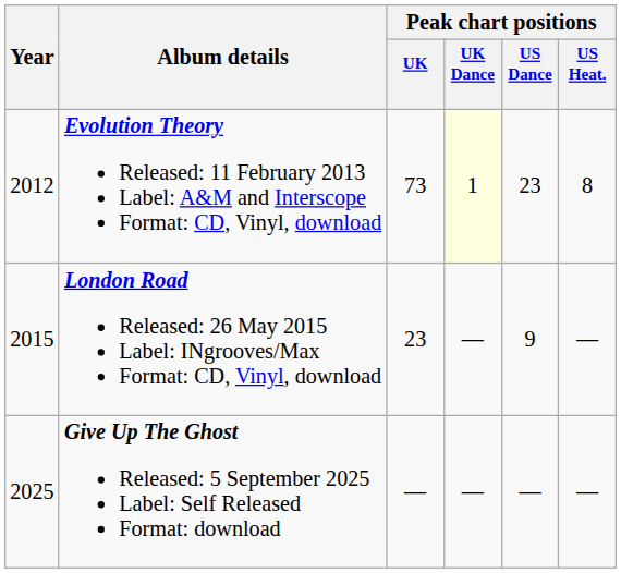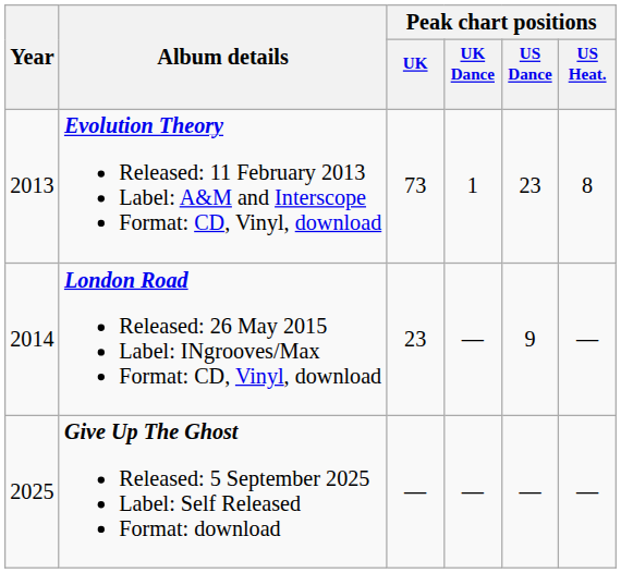row 3 | Year: 2012 -> 2013
row 3 | Peak chart positions / UK Dance: lightyellow background -> no background
row 4 | Year: 2015 -> 2014
